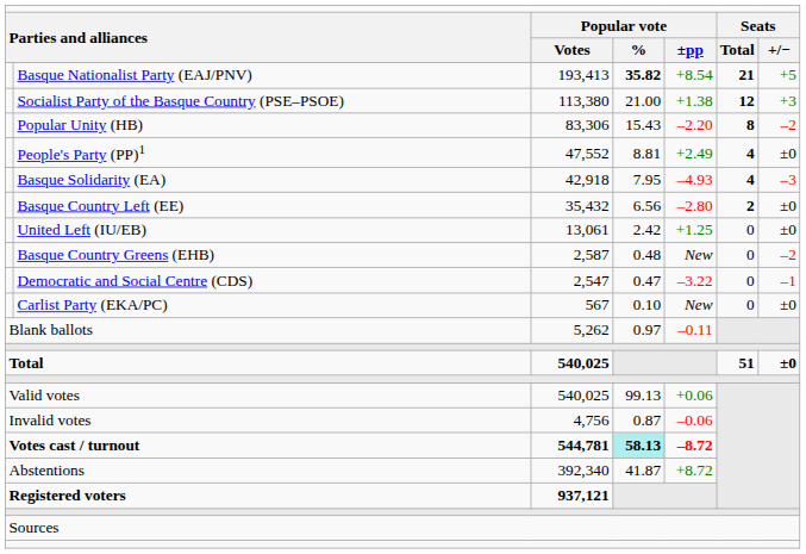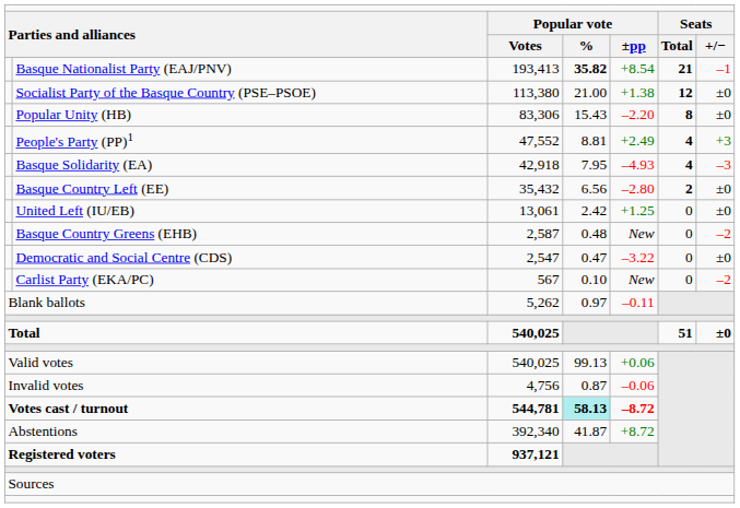Basque Nationalist Party (EAJ/PNV) | column 7: +5 -> –1
Socialist Party of the Basque Country (PSE–PSOE) | column 7: +3 -> ±0
Popular Unity (HB) | column 7: –2 -> ±0
People's Party (PP)1 | column 7: ±0 -> +3
Democratic and Social Centre (CDS) | column 7: –1 -> ±0
Carlist Party (EKA/PC) | column 7: ±0 -> –2
